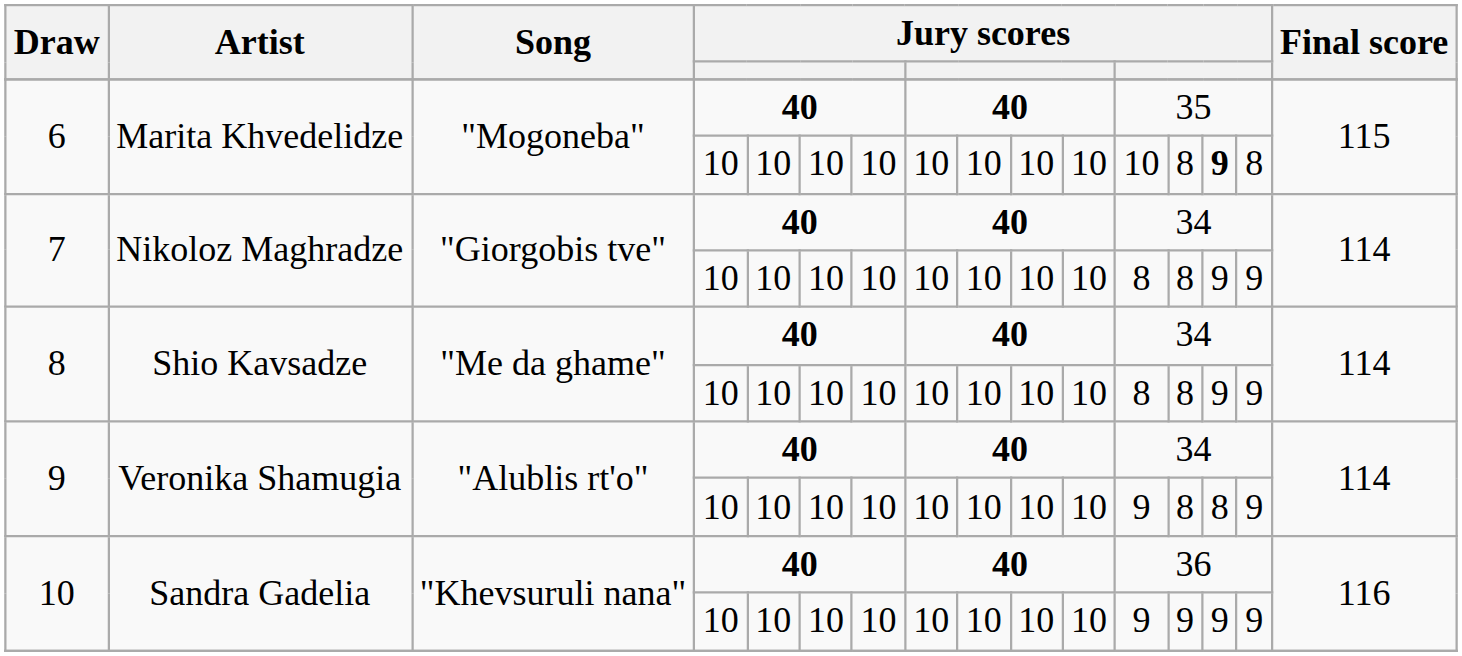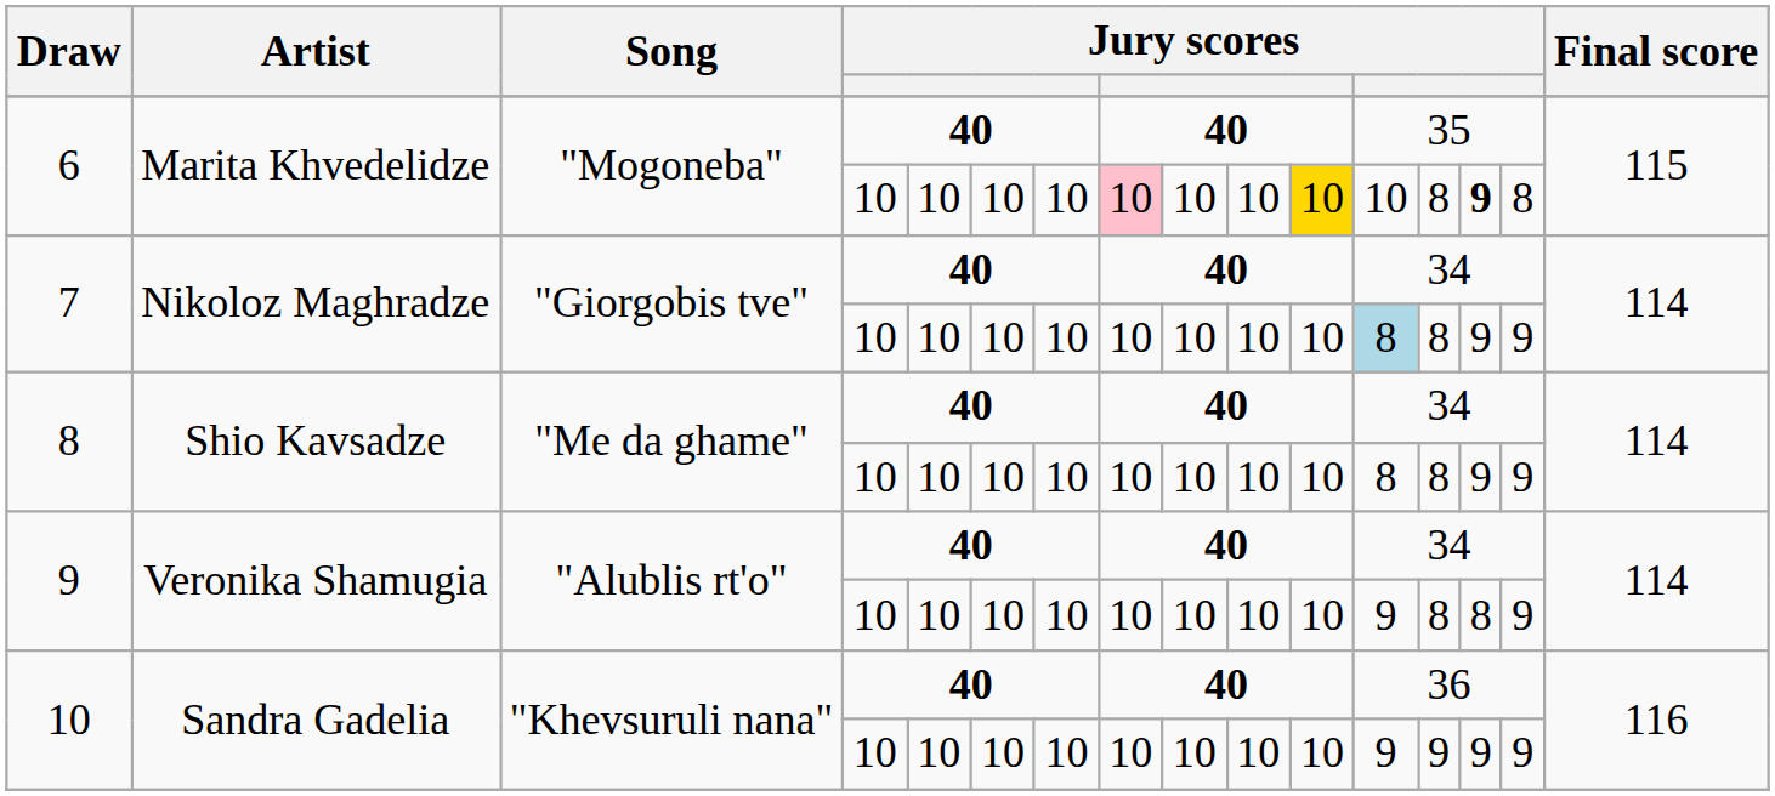6 / 10 | column 8: no background -> pink background
6 / 10 | column 11: no background -> gold background
7 / 10 | column 12: no background -> lightblue background
